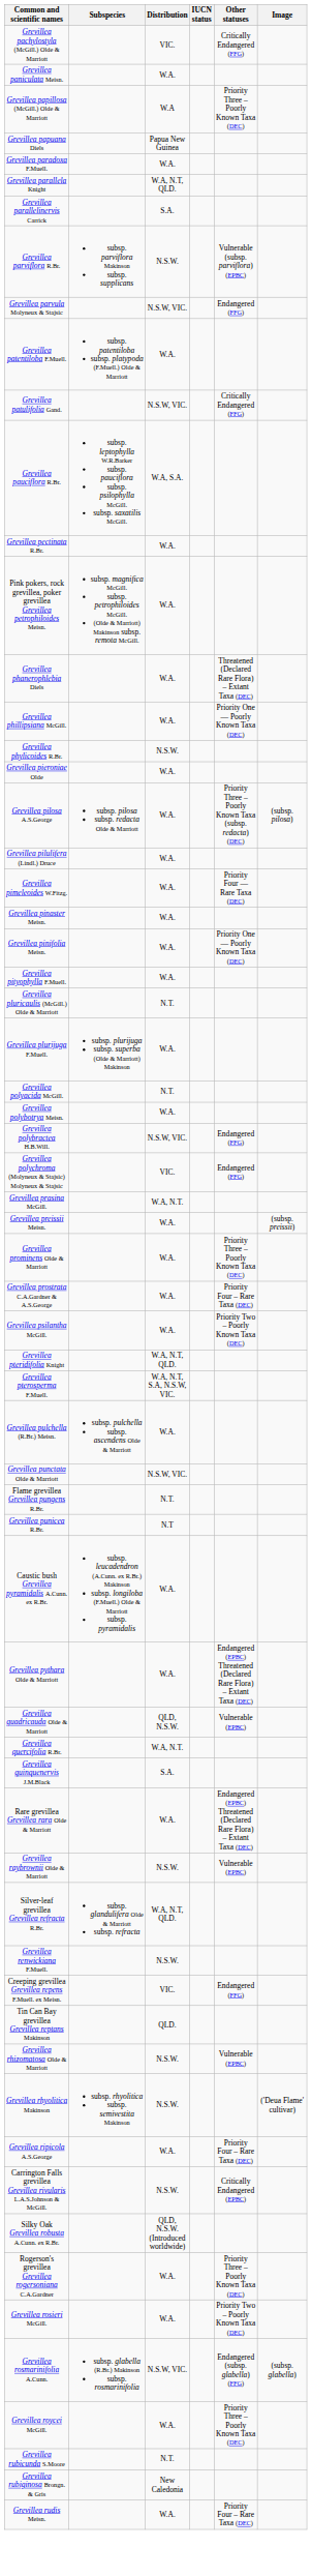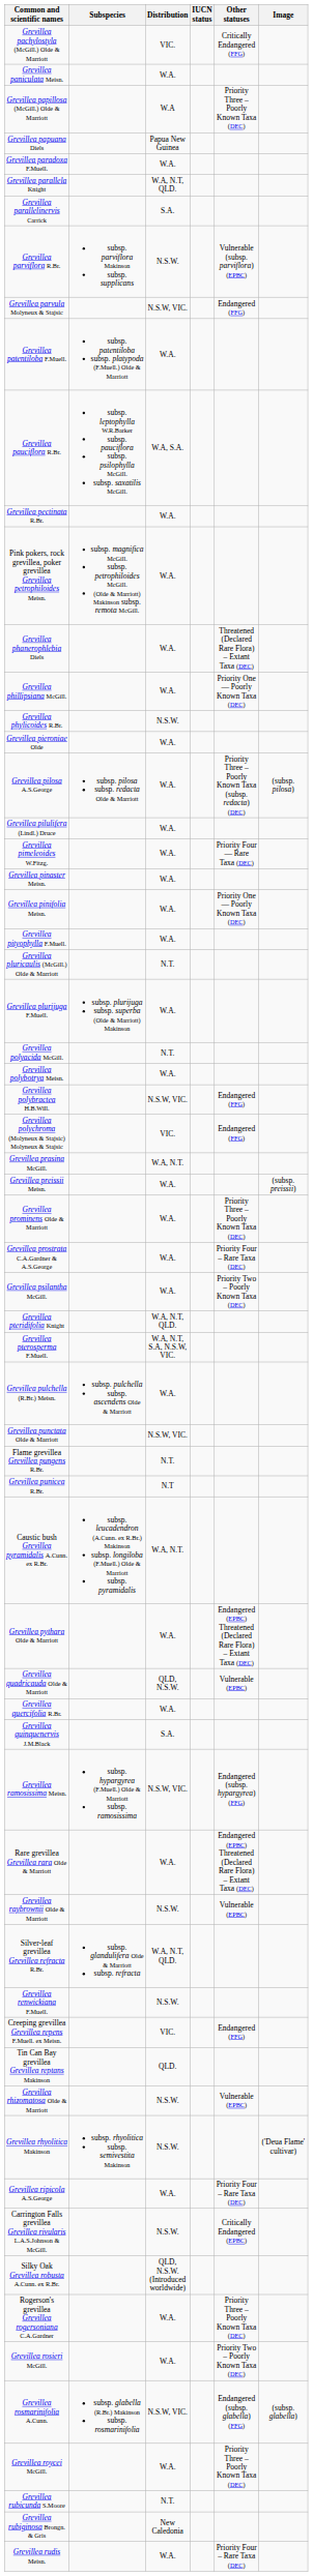- row: Grevillea patulifolia Gand. | N.S.W, VIC. | Critically Endangered (FFG)
Caustic bush Grevillea pyramidalis A.Cunn. ex R.Br. | Distribution: W.A. -> W.A, N.T.
Grevillea quercifolia R.Br. | Distribution: W.A, N.T. -> W.A.
+ row: Grevillea ramosissima Meisn. | subsp. hypargyrea (F.Muell.) Olde & Marriott subsp. ramosissima | N.S.W, VIC. | Endangered (subsp. hypargyrea) (FFG)
